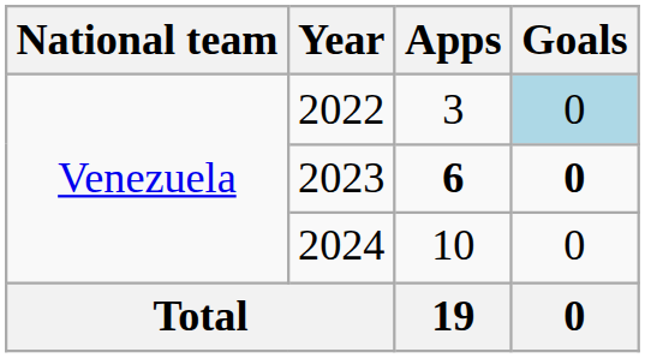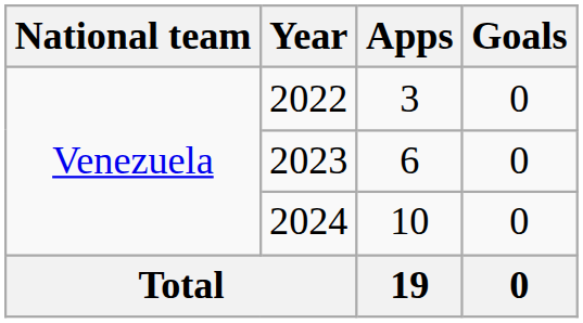2022 | Goals: lightblue background -> no background
2023 | Apps: bold -> normal
2023 | Goals: bold -> normal
